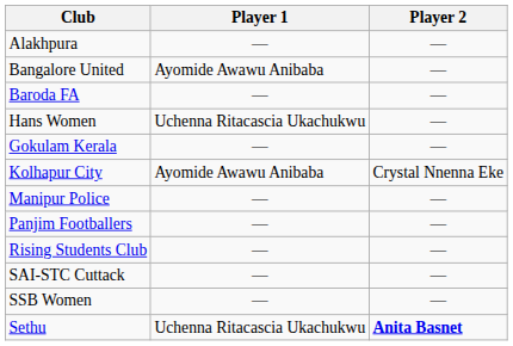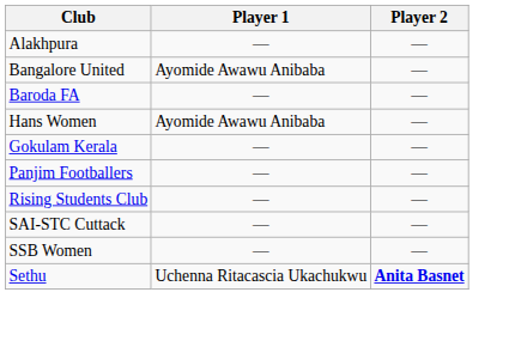Hans Women | Player 1: Uchenna Ritacascia Ukachukwu -> Ayomide Awawu Anibaba
- row: Kolhapur City | Ayomide Awawu Anibaba | Crystal Nnenna Eke
- row: Manipur Police | — | —
